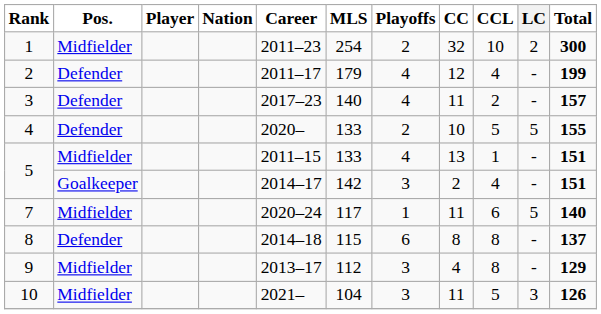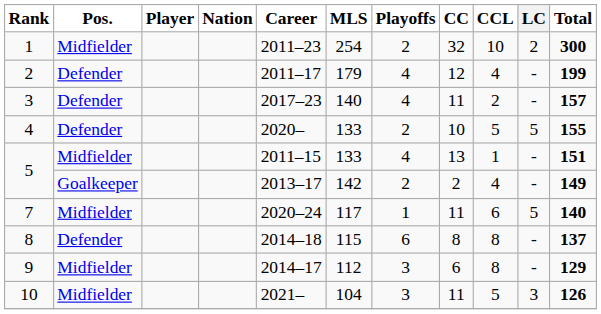5 / Goalkeeper | Career: 2014–17 -> 2013–17
5 / Goalkeeper | Playoffs: 3 -> 2
5 / Goalkeeper | Total: 151 -> 149
9 | Career: 2013–17 -> 2014–17
9 | CC: 4 -> 6
